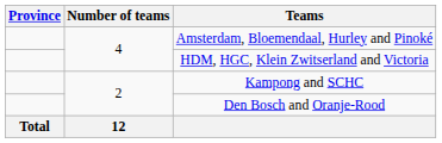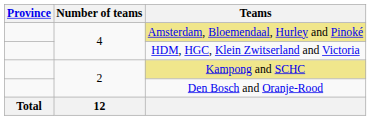Amsterdam, Bloemendaal, Hurley and Pinoké | Teams: no background -> khaki background
Kampong and SCHC | Teams: no background -> khaki background
